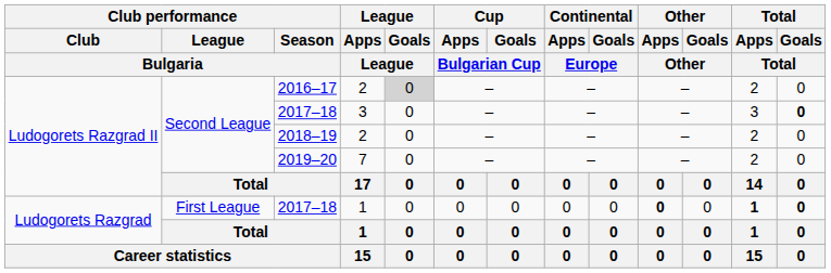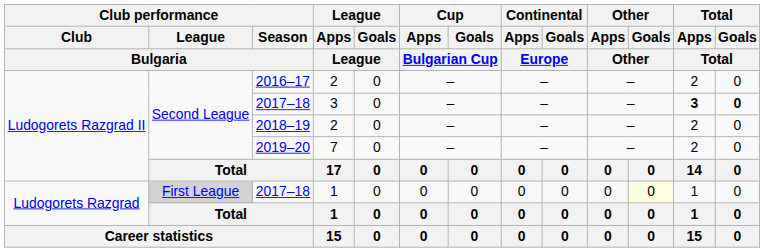2016–17 | League / Goals / League: lightgrey background -> no background
2017–18 / 3 | Total / Apps / Total: normal -> bold
2017–18 / 1 | Club performance / League / Bulgaria: no background -> lightgrey background
2017–18 / 1 | Other / Apps / Other: bold -> normal
2017–18 / 1 | Other / Goals / Other: no background -> lightyellow background
2017–18 / 1 | Total / Apps / Total: bold -> normal
2017–18 / 1 | Total / Goals / Total: bold -> normal
